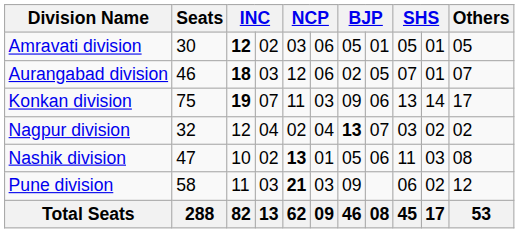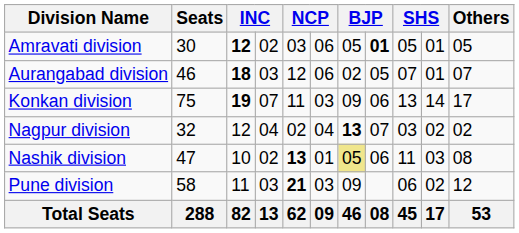Amravati division | column 8: normal -> bold
Nashik division | column 7: no background -> khaki background
